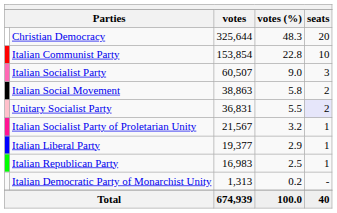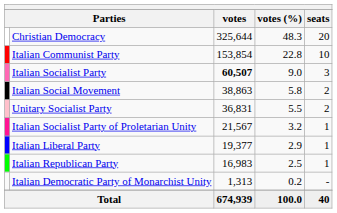Italian Socialist Party | votes: normal -> bold
Unitary Socialist Party | seats: lavender background -> no background
